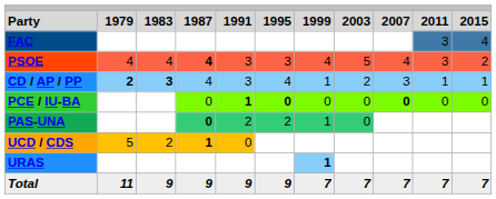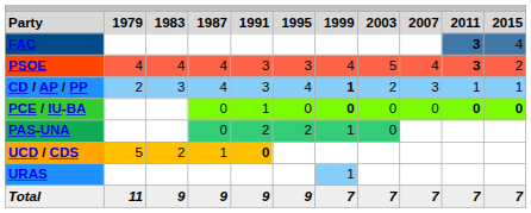FAC | column 10: normal -> bold
PSOE | column 4: bold -> normal
PSOE | column 10: normal -> bold
CD / AP / PP | column 2: bold -> normal
CD / AP / PP | column 3: bold -> normal
CD / AP / PP | column 7: normal -> bold
PCE / IU-BA | column 5: bold -> normal
PCE / IU-BA | column 6: bold -> normal
PCE / IU-BA | column 7: normal -> bold
PCE / IU-BA | column 9: bold -> normal
PCE / IU-BA | column 10: normal -> bold
PCE / IU-BA | column 11: normal -> bold
PAS-UNA | column 4: bold -> normal
UCD / CDS | column 4: bold -> normal
UCD / CDS | column 5: normal -> bold
URAS | column 7: bold -> normal
